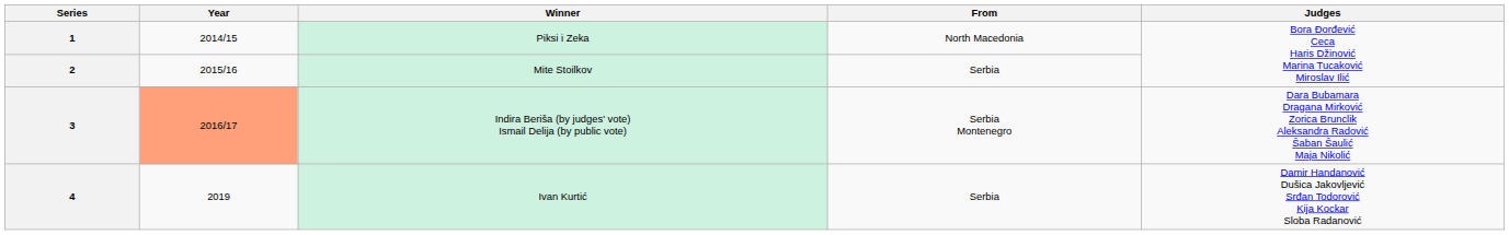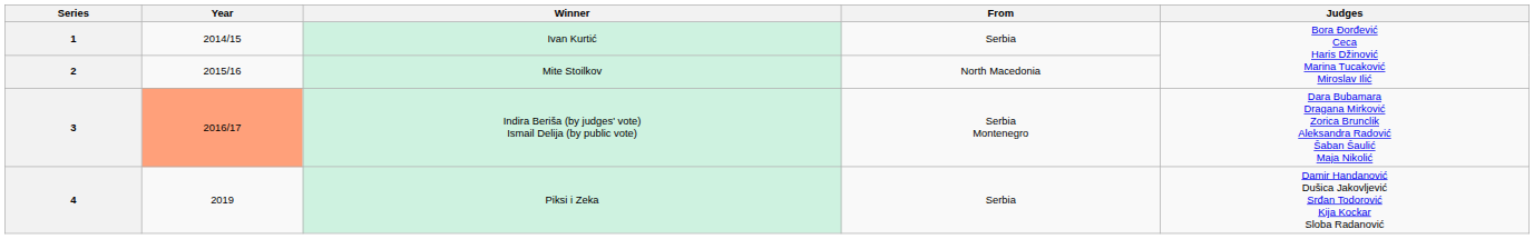1 | Winner: Piksi i Zeka -> Ivan Kurtić
1 | From: North Macedonia -> Serbia
2 | From: Serbia -> North Macedonia
4 | Winner: Ivan Kurtić -> Piksi i Zeka
